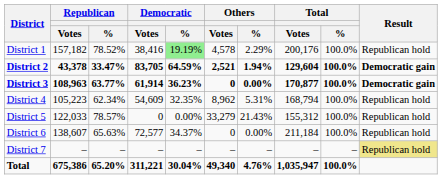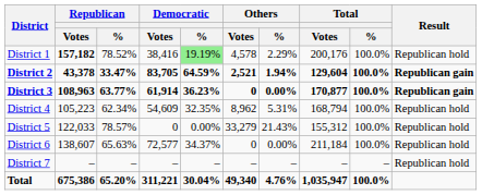District 1 | Republican / Votes: normal -> bold
District 2 | Result: Democratic gain -> Republican gain
District 3 | Result: Democratic gain -> Republican gain
District 7 | Result: khaki background -> no background
